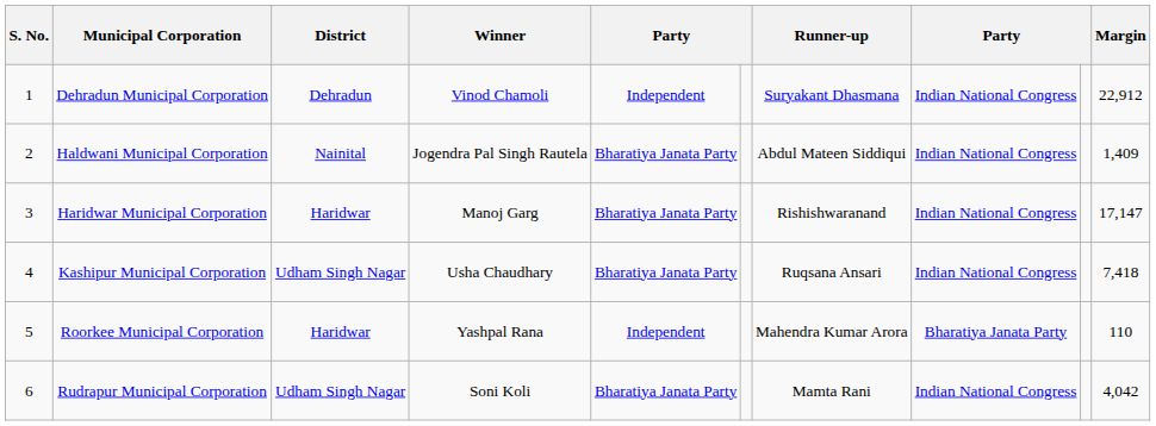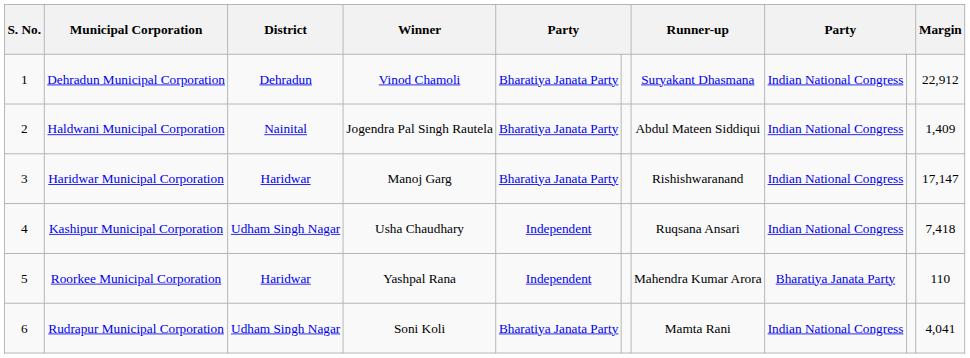Dehradun Municipal Corporation | column 5: Independent -> Bharatiya Janata Party
Kashipur Municipal Corporation | column 5: Bharatiya Janata Party -> Independent
Rudrapur Municipal Corporation | Margin: 4,042 -> 4,041
